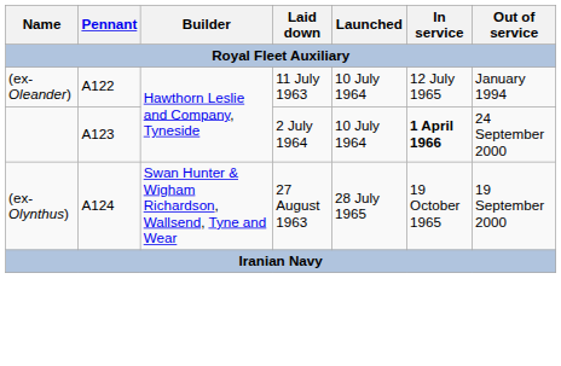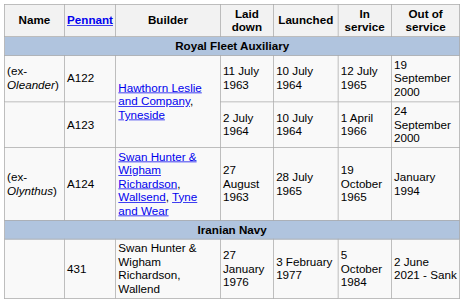11 July 1963 | Out of service: January 1994 -> 19 September 2000
2 July 1964 | In service: bold -> normal
27 August 1963 | Out of service: 19 September 2000 -> January 1994
+ row: 431 | Swan Hunter & Wigham Richardson, Wallend | 27 January 1976 | 3 February 1977 | 5 October 1984 | 2 June 2021 - Sank
